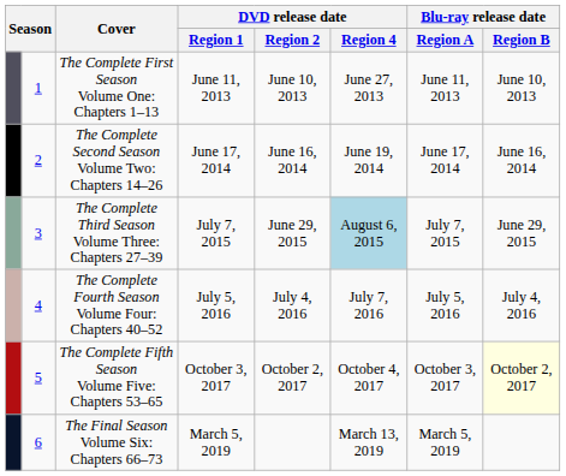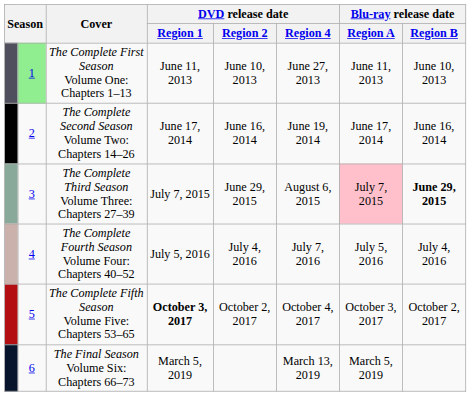The Complete First Season Volume One: Chapters 1–13 | column 2: no background -> lightgreen background
The Complete Third Season Volume Three: Chapters 27–39 | DVD release date / Region 4: lightblue background -> no background
The Complete Third Season Volume Three: Chapters 27–39 | Blu-ray release date / Region A: no background -> pink background
The Complete Third Season Volume Three: Chapters 27–39 | Blu-ray release date / Region B: normal -> bold
The Complete Fifth Season Volume Five: Chapters 53–65 | DVD release date / Region 1: normal -> bold
The Complete Fifth Season Volume Five: Chapters 53–65 | Blu-ray release date / Region B: lightyellow background -> no background
